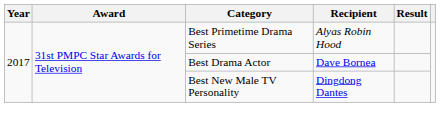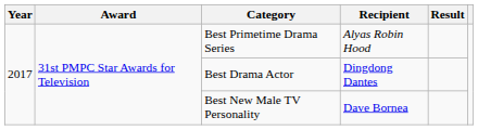Best Drama Actor | Recipient: Dave Bornea -> Dingdong Dantes
Best New Male TV Personality | Recipient: Dingdong Dantes -> Dave Bornea
